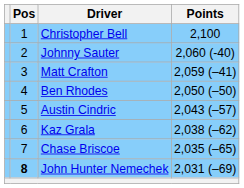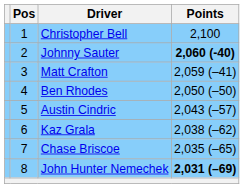Johnny Sauter | Points: normal -> bold
John Hunter Nemechek | Pos: bold -> normal
John Hunter Nemechek | Points: normal -> bold
